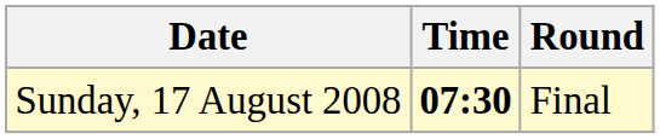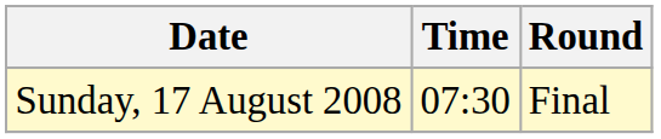Sunday, 17 August 2008 | Time: bold -> normal
